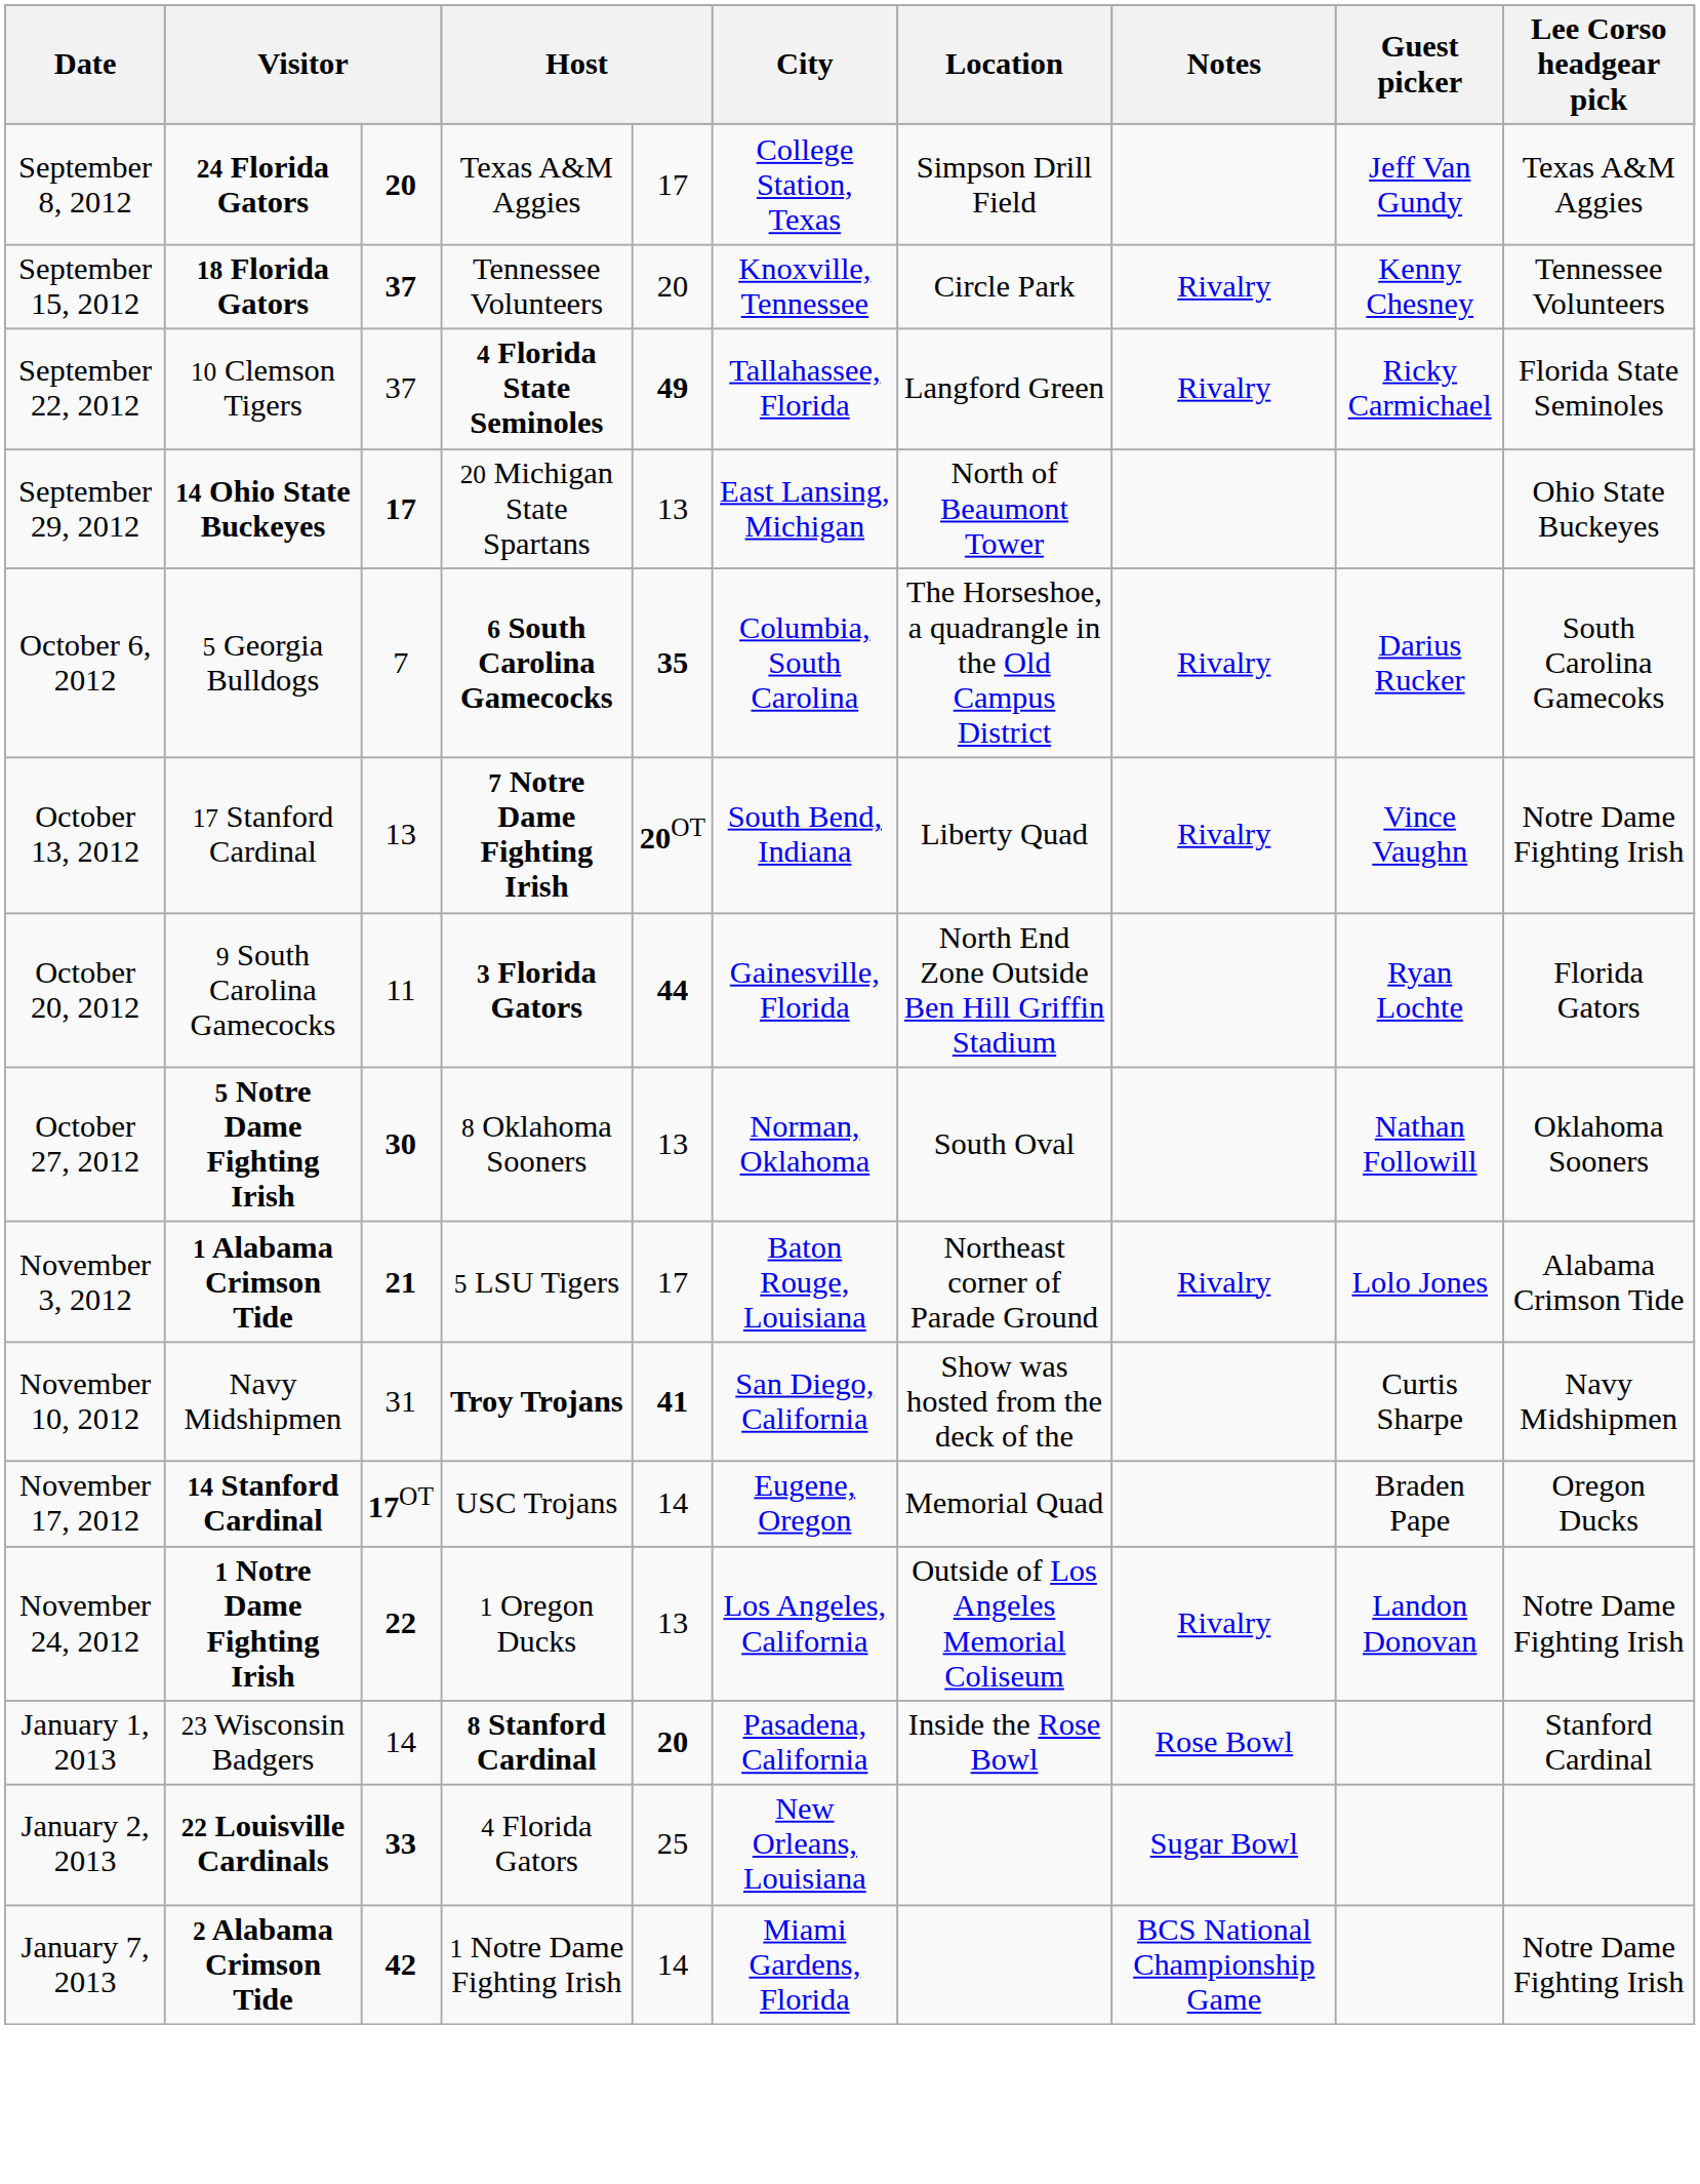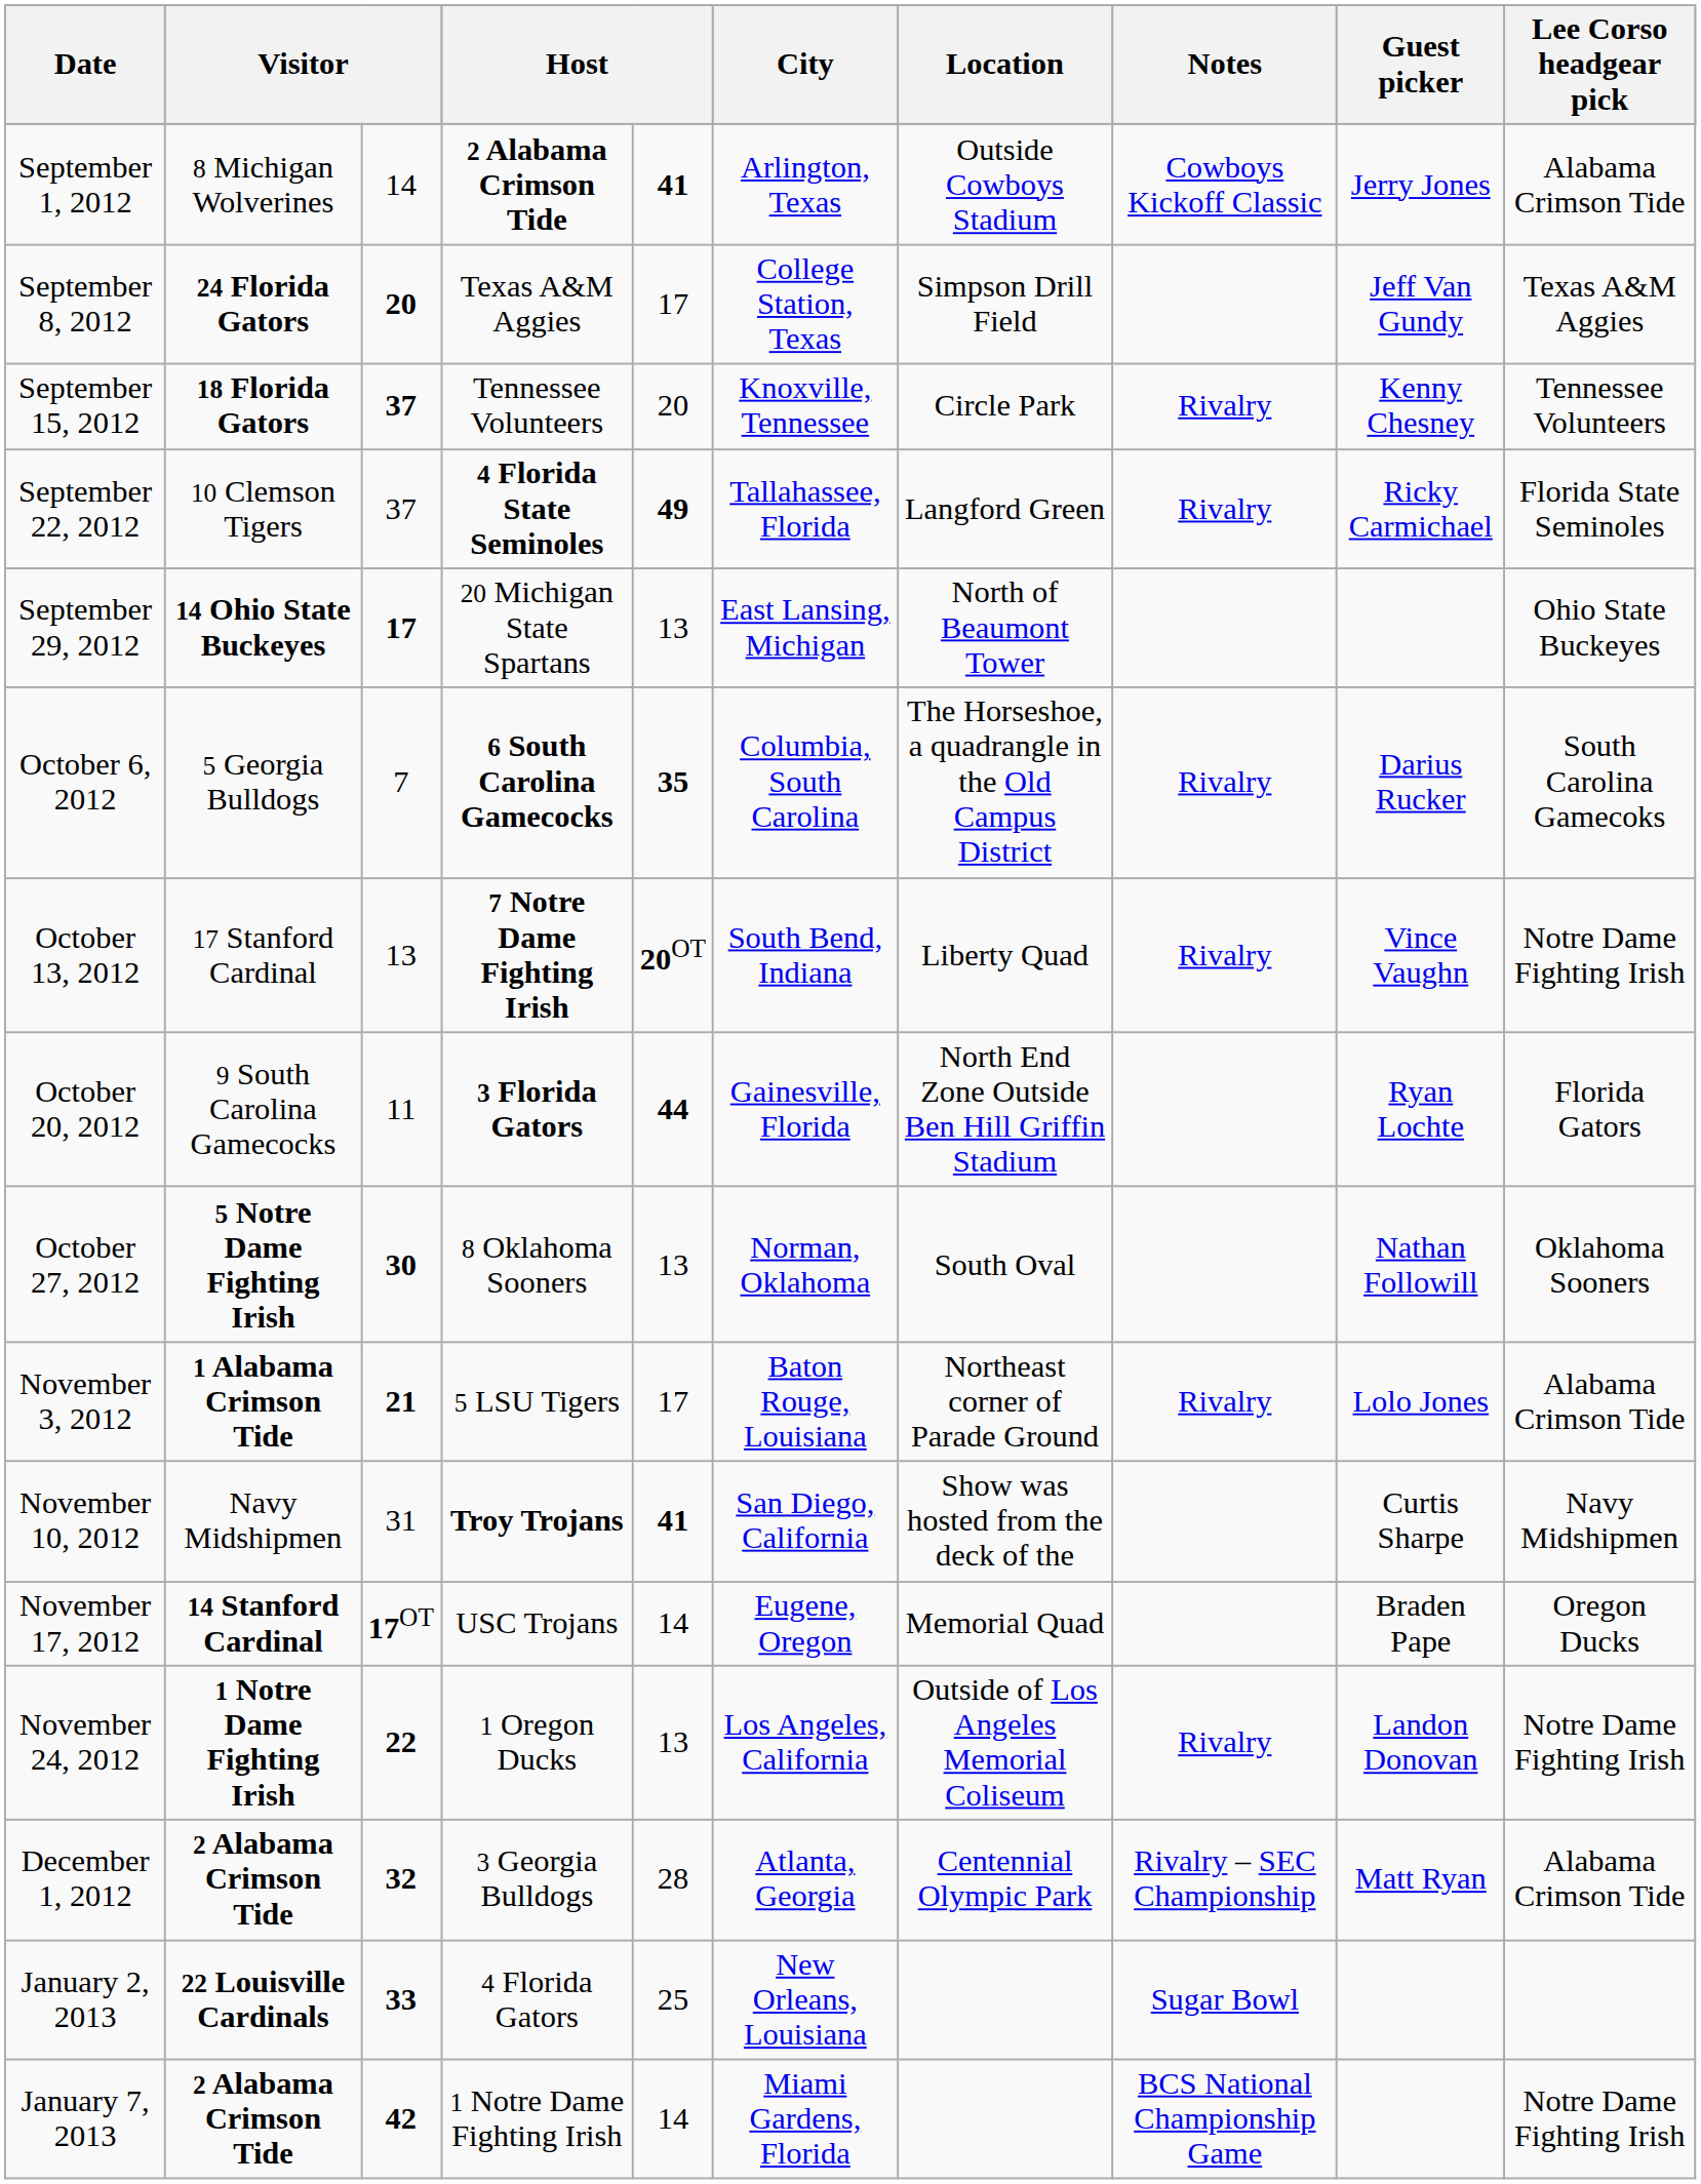+ row: September 1, 2012 | 8 Michigan Wolverines | 14 | 2 Alabama Crimson Tide | 41 | Arlington, Texas | Outside Cowboys Stadium | Cowboys Kickoff Classic | Jerry Jones | Alabama Crimson Tide
+ row: December 1, 2012 | 2 Alabama Crimson Tide | 32 | 3 Georgia Bulldogs | 28 | Atlanta, Georgia | Centennial Olympic Park | Rivalry – SEC Championship | Matt Ryan | Alabama Crimson Tide
- row: January 1, 2013 | 23 Wisconsin Badgers | 14 | 8 Stanford Cardinal | 20 | Pasadena, California | Inside the Rose Bowl | Rose Bowl | Stanford Cardinal
